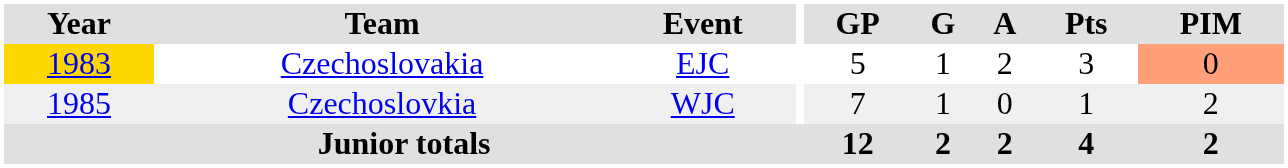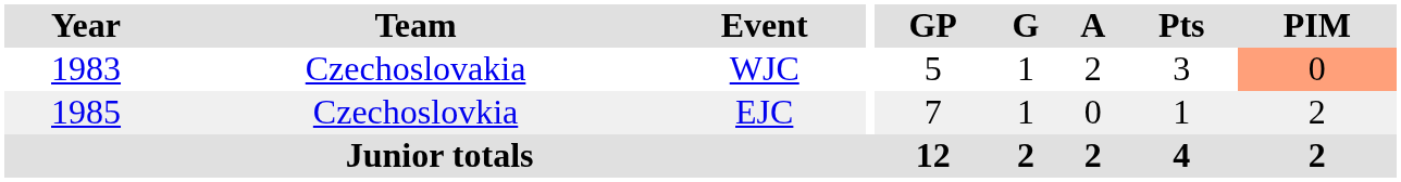Czechoslovakia | Year: gold background -> no background
Czechoslovakia | Event: EJC -> WJC
Czechoslovkia | Event: WJC -> EJC
